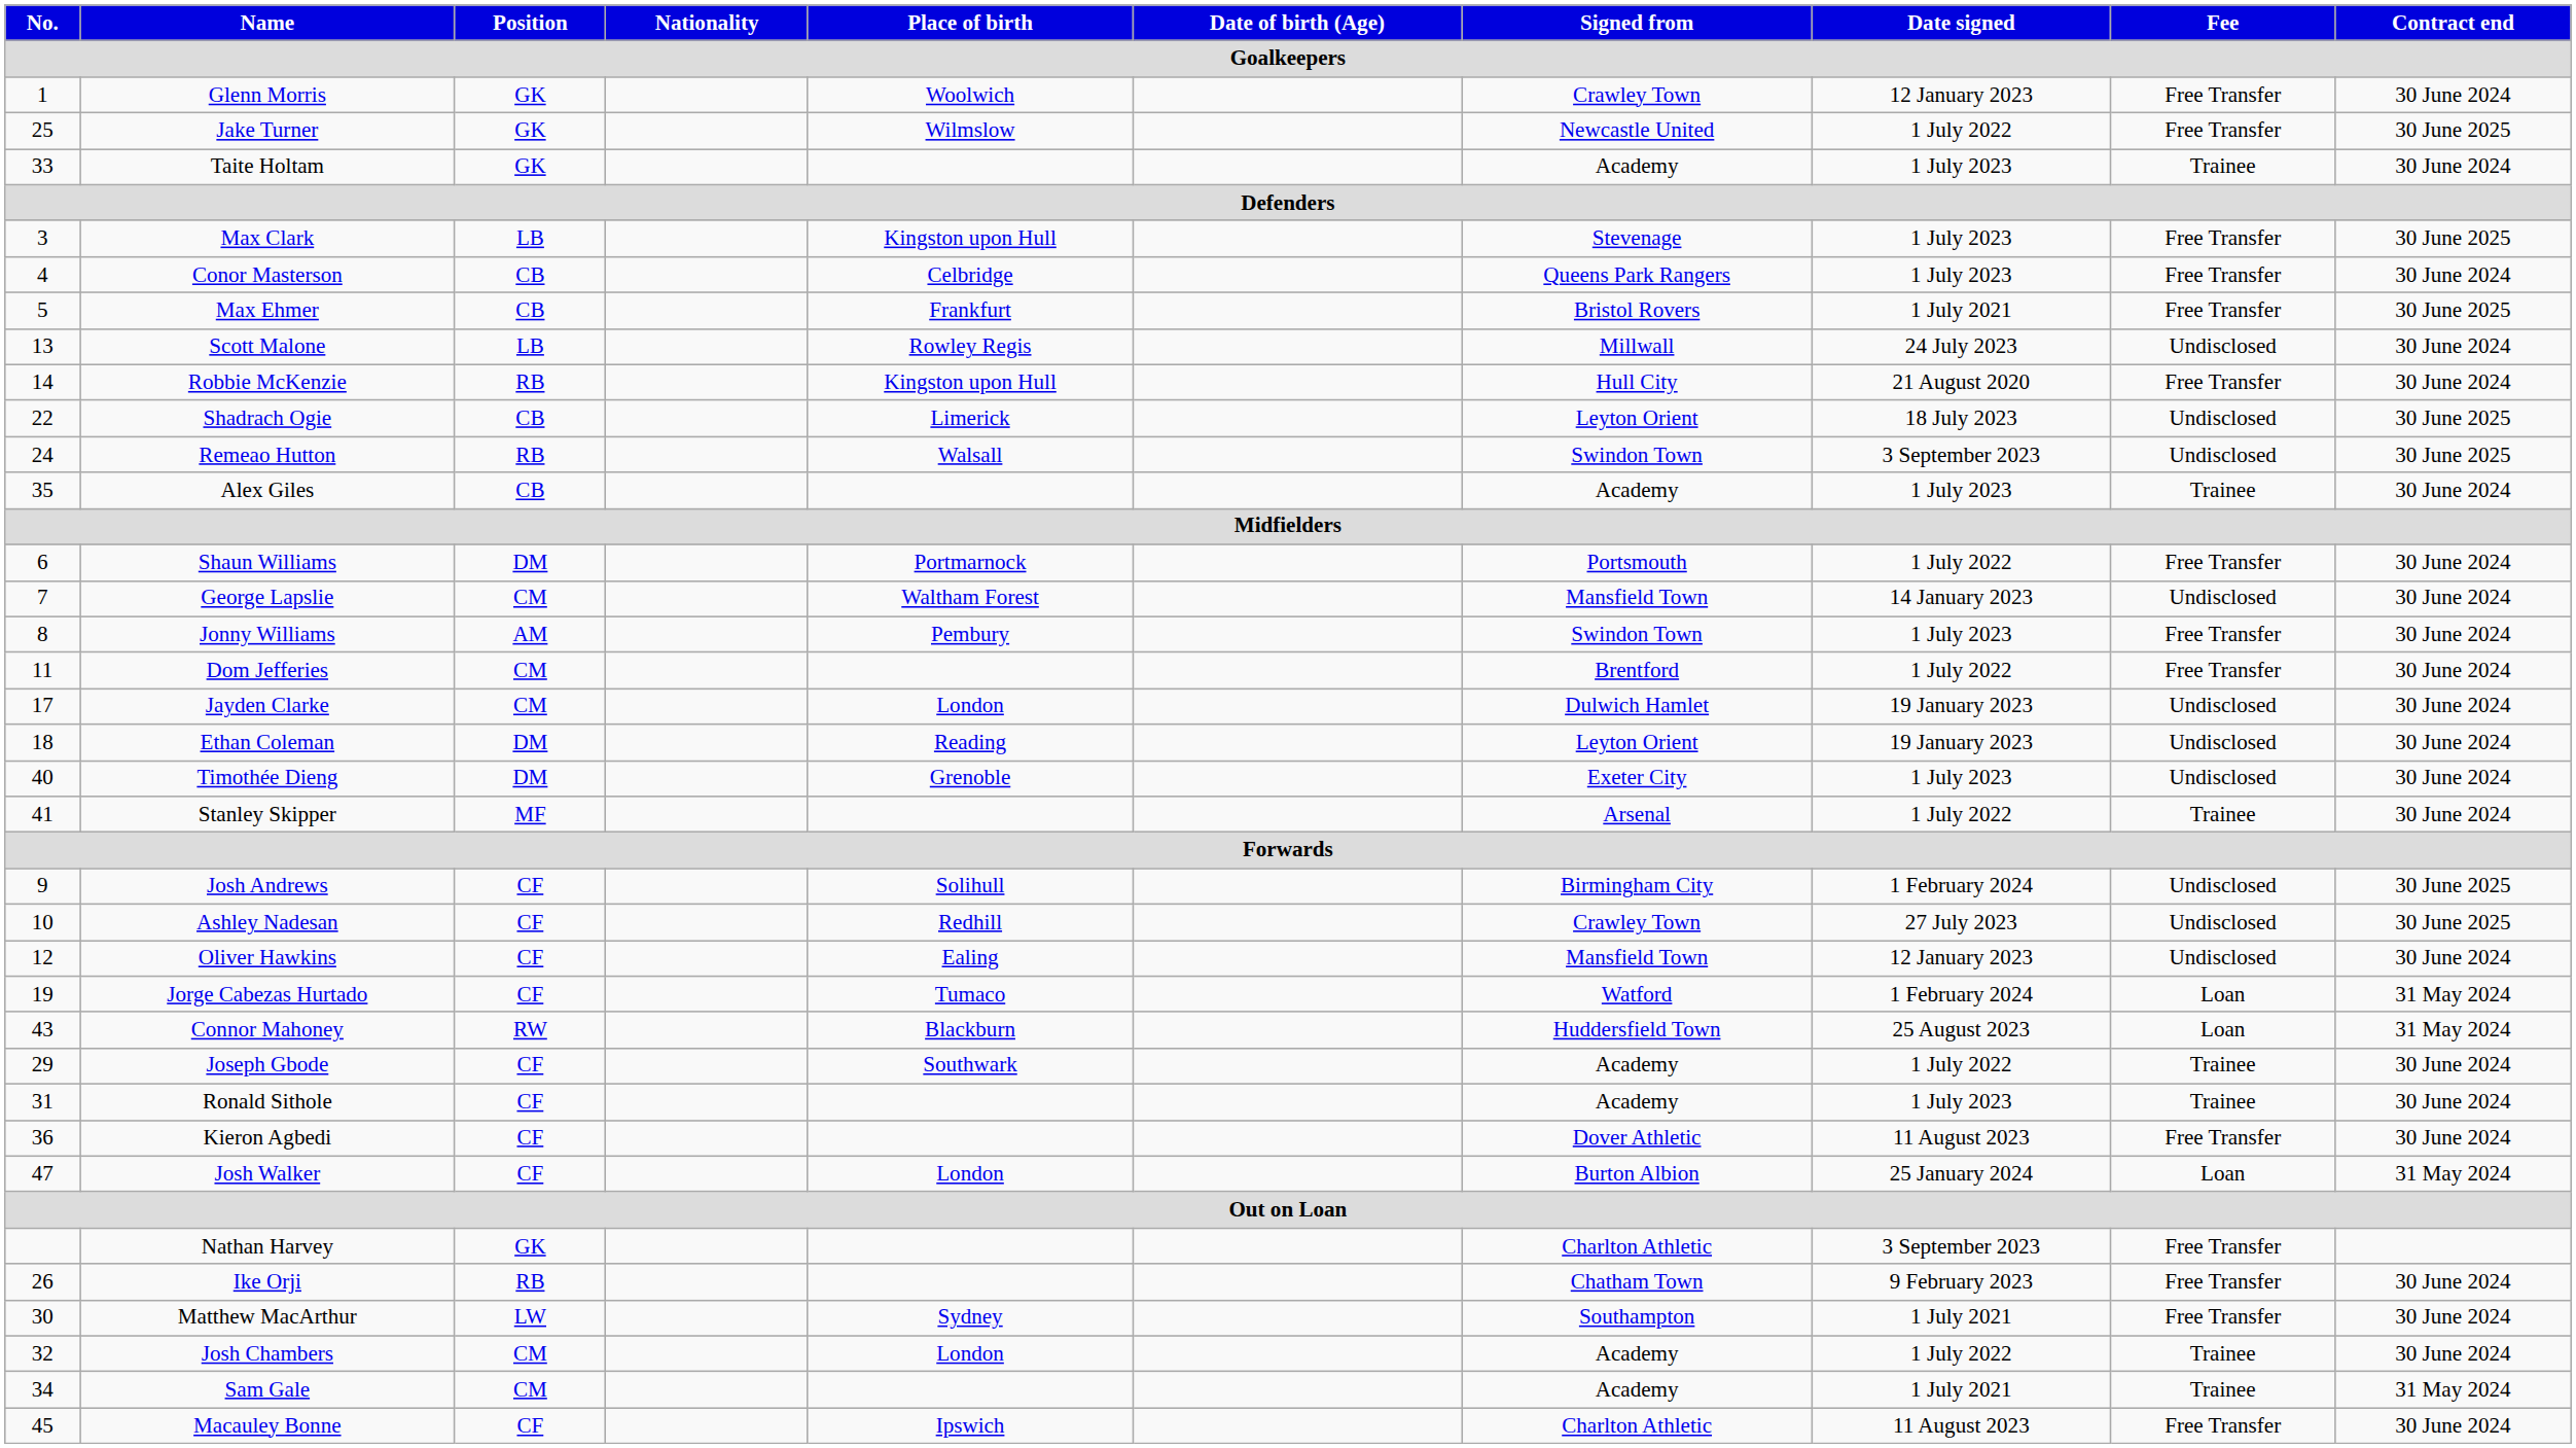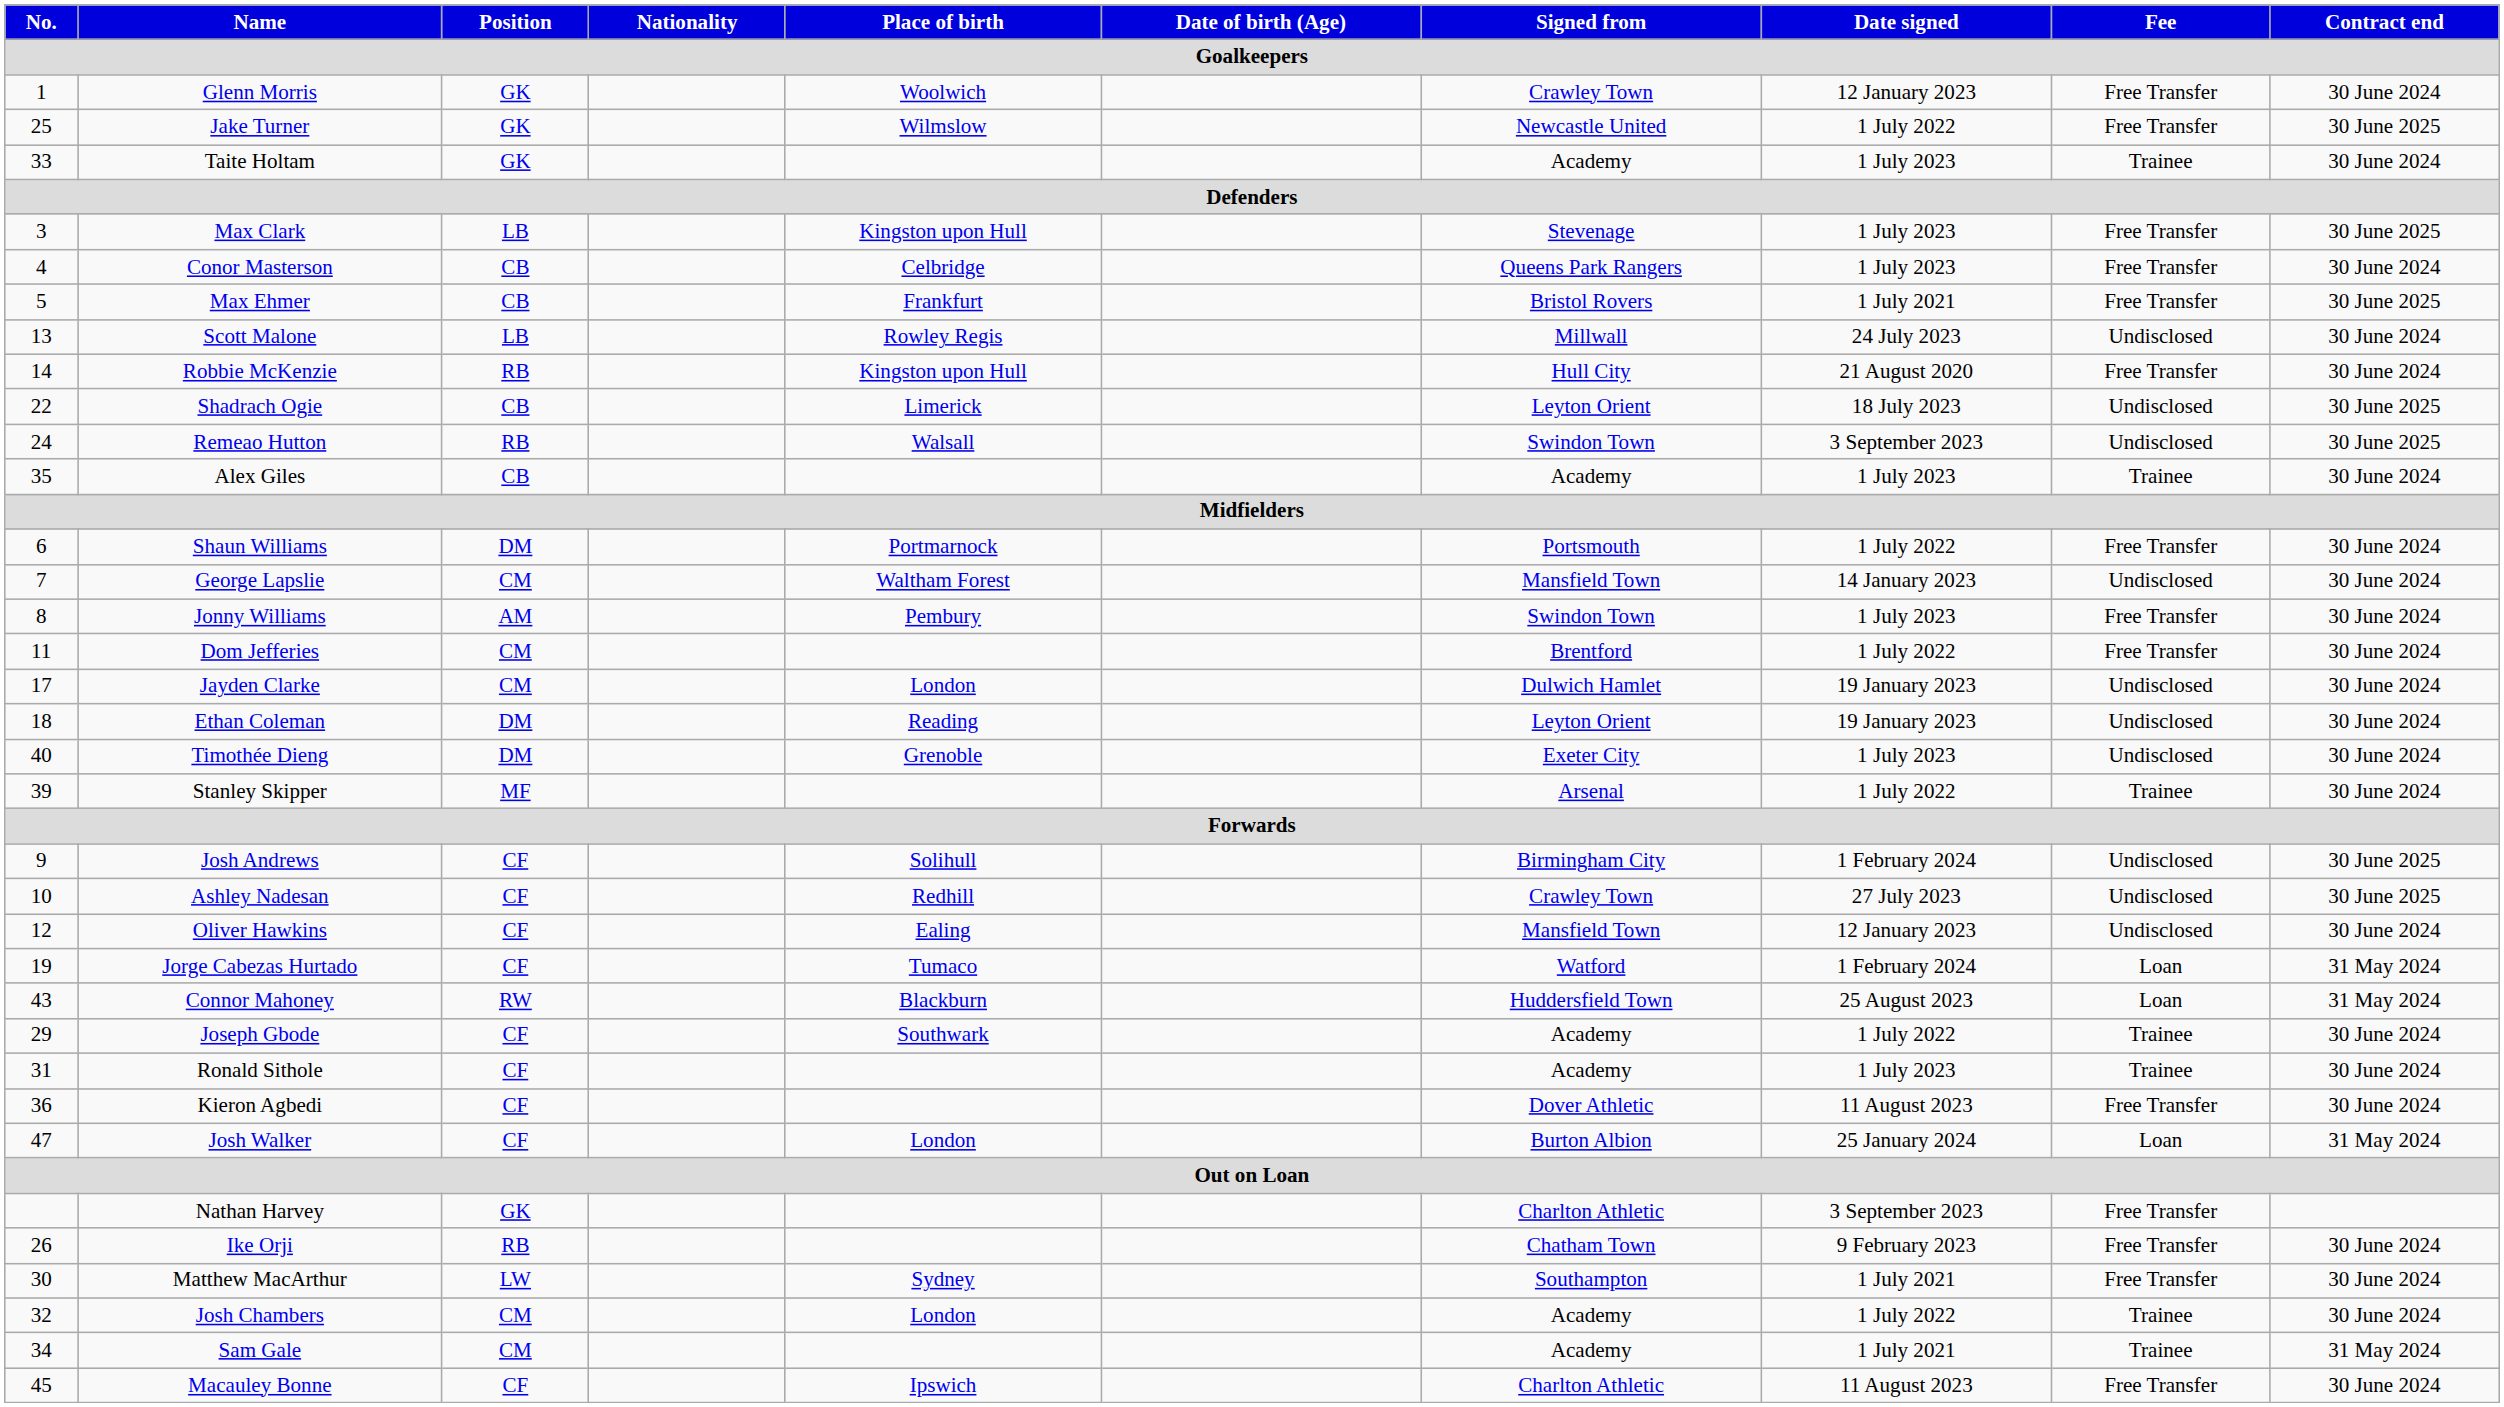Stanley Skipper | No.: 41 -> 39
